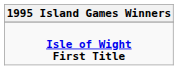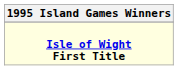row 2 | column 1: no background -> lightyellow background
